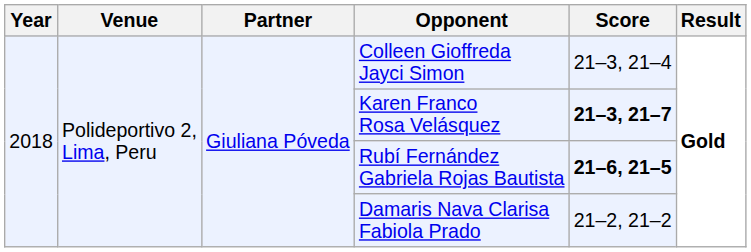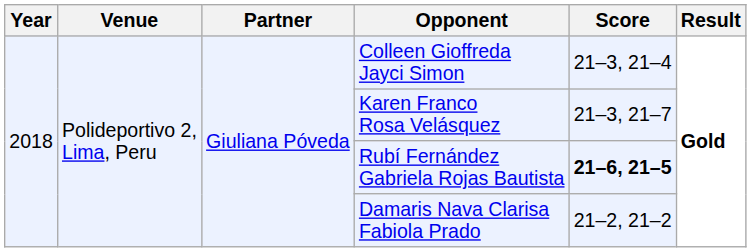Karen Franco Rosa Velásquez | Score: bold -> normal
